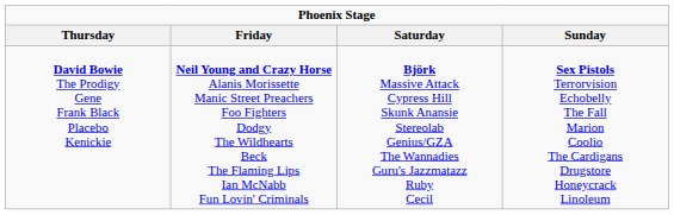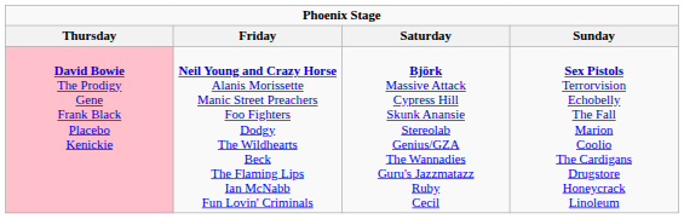David Bowie The Prodigy Gene Frank Black Placebo Kenickie | Thursday: no background -> pink background
